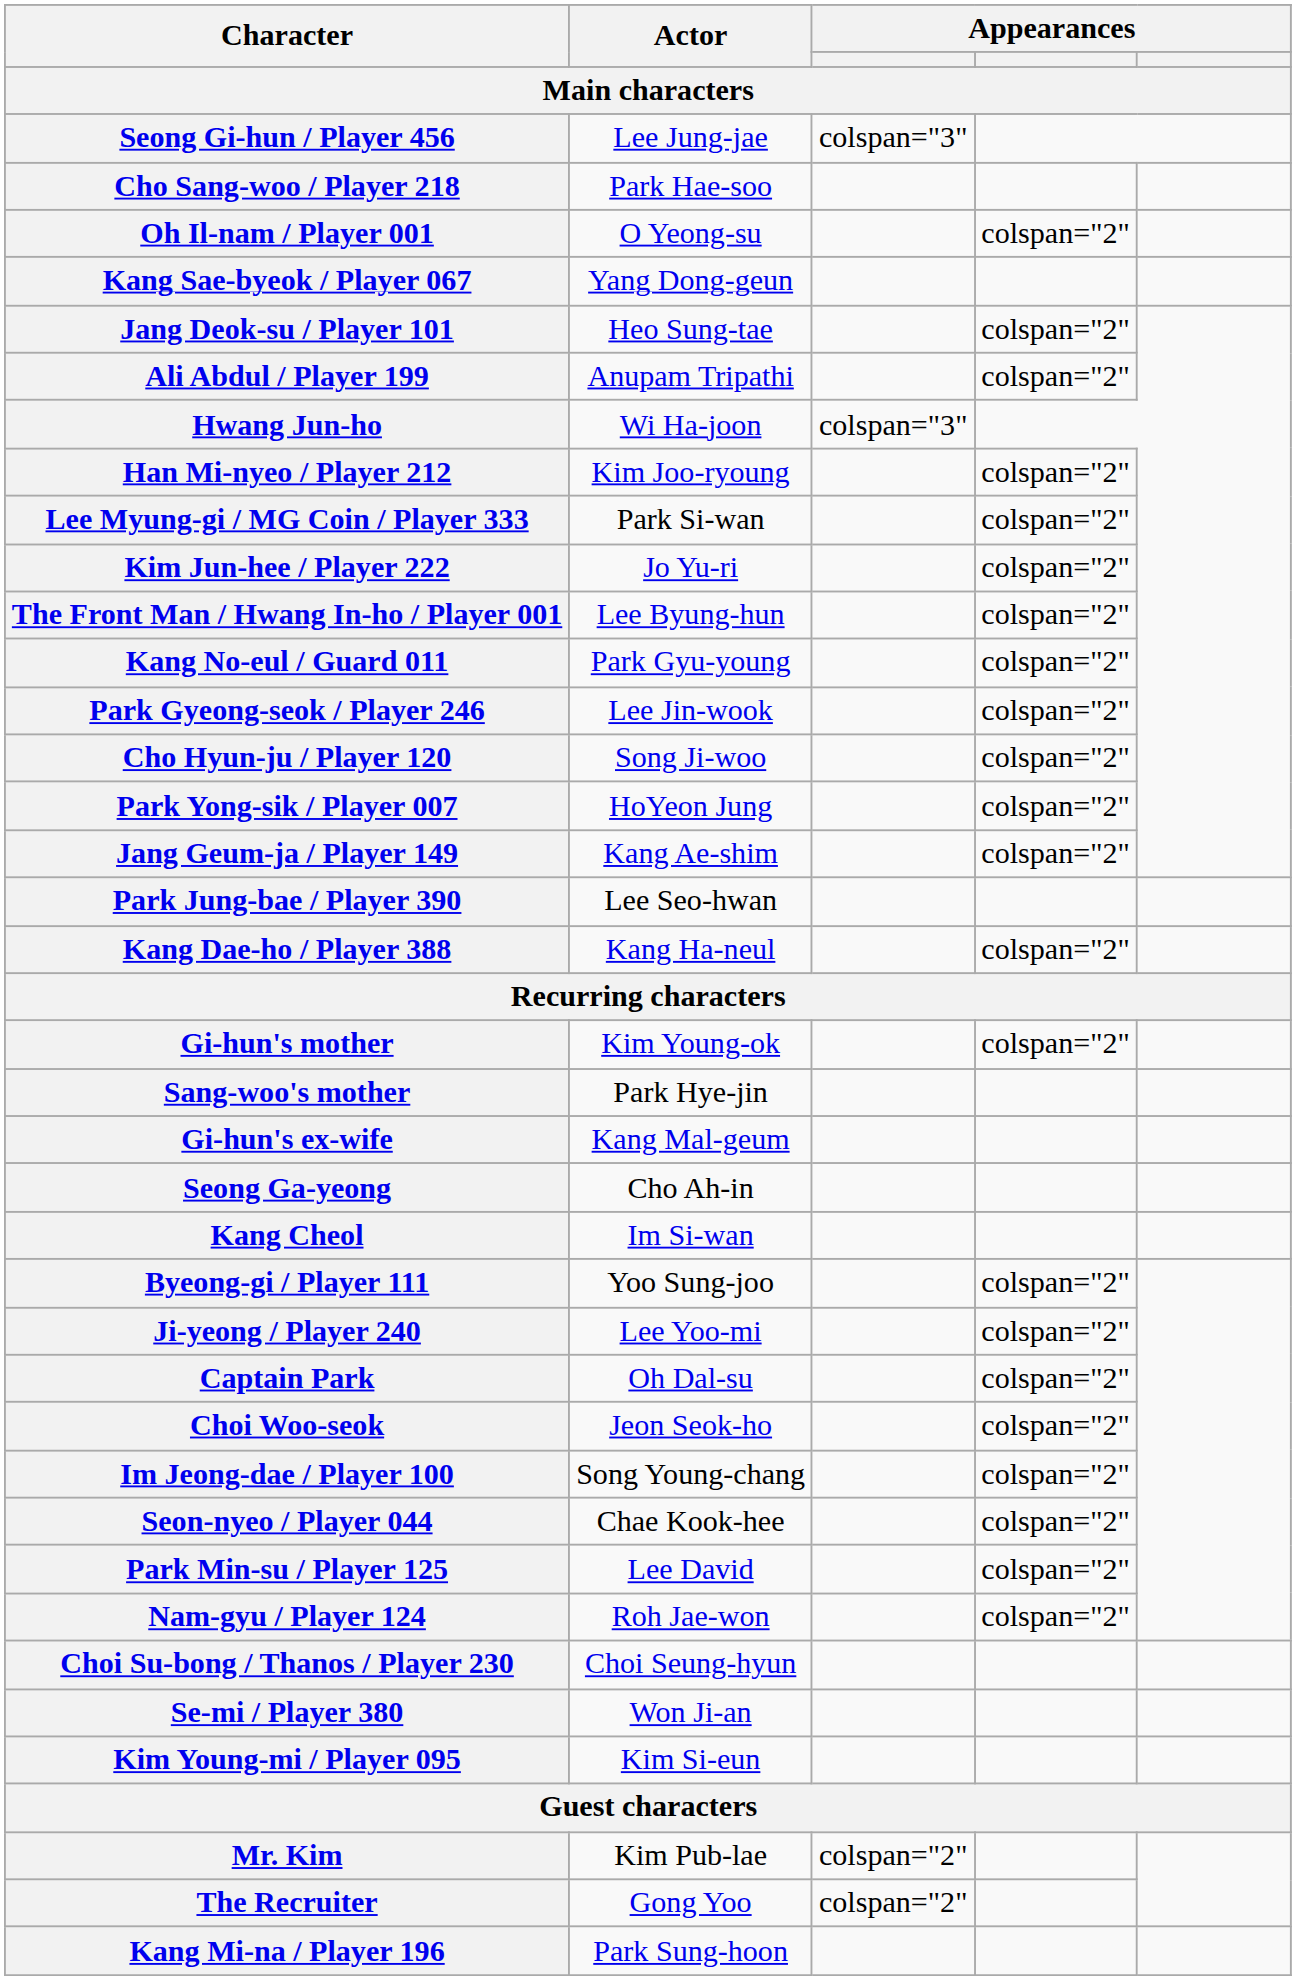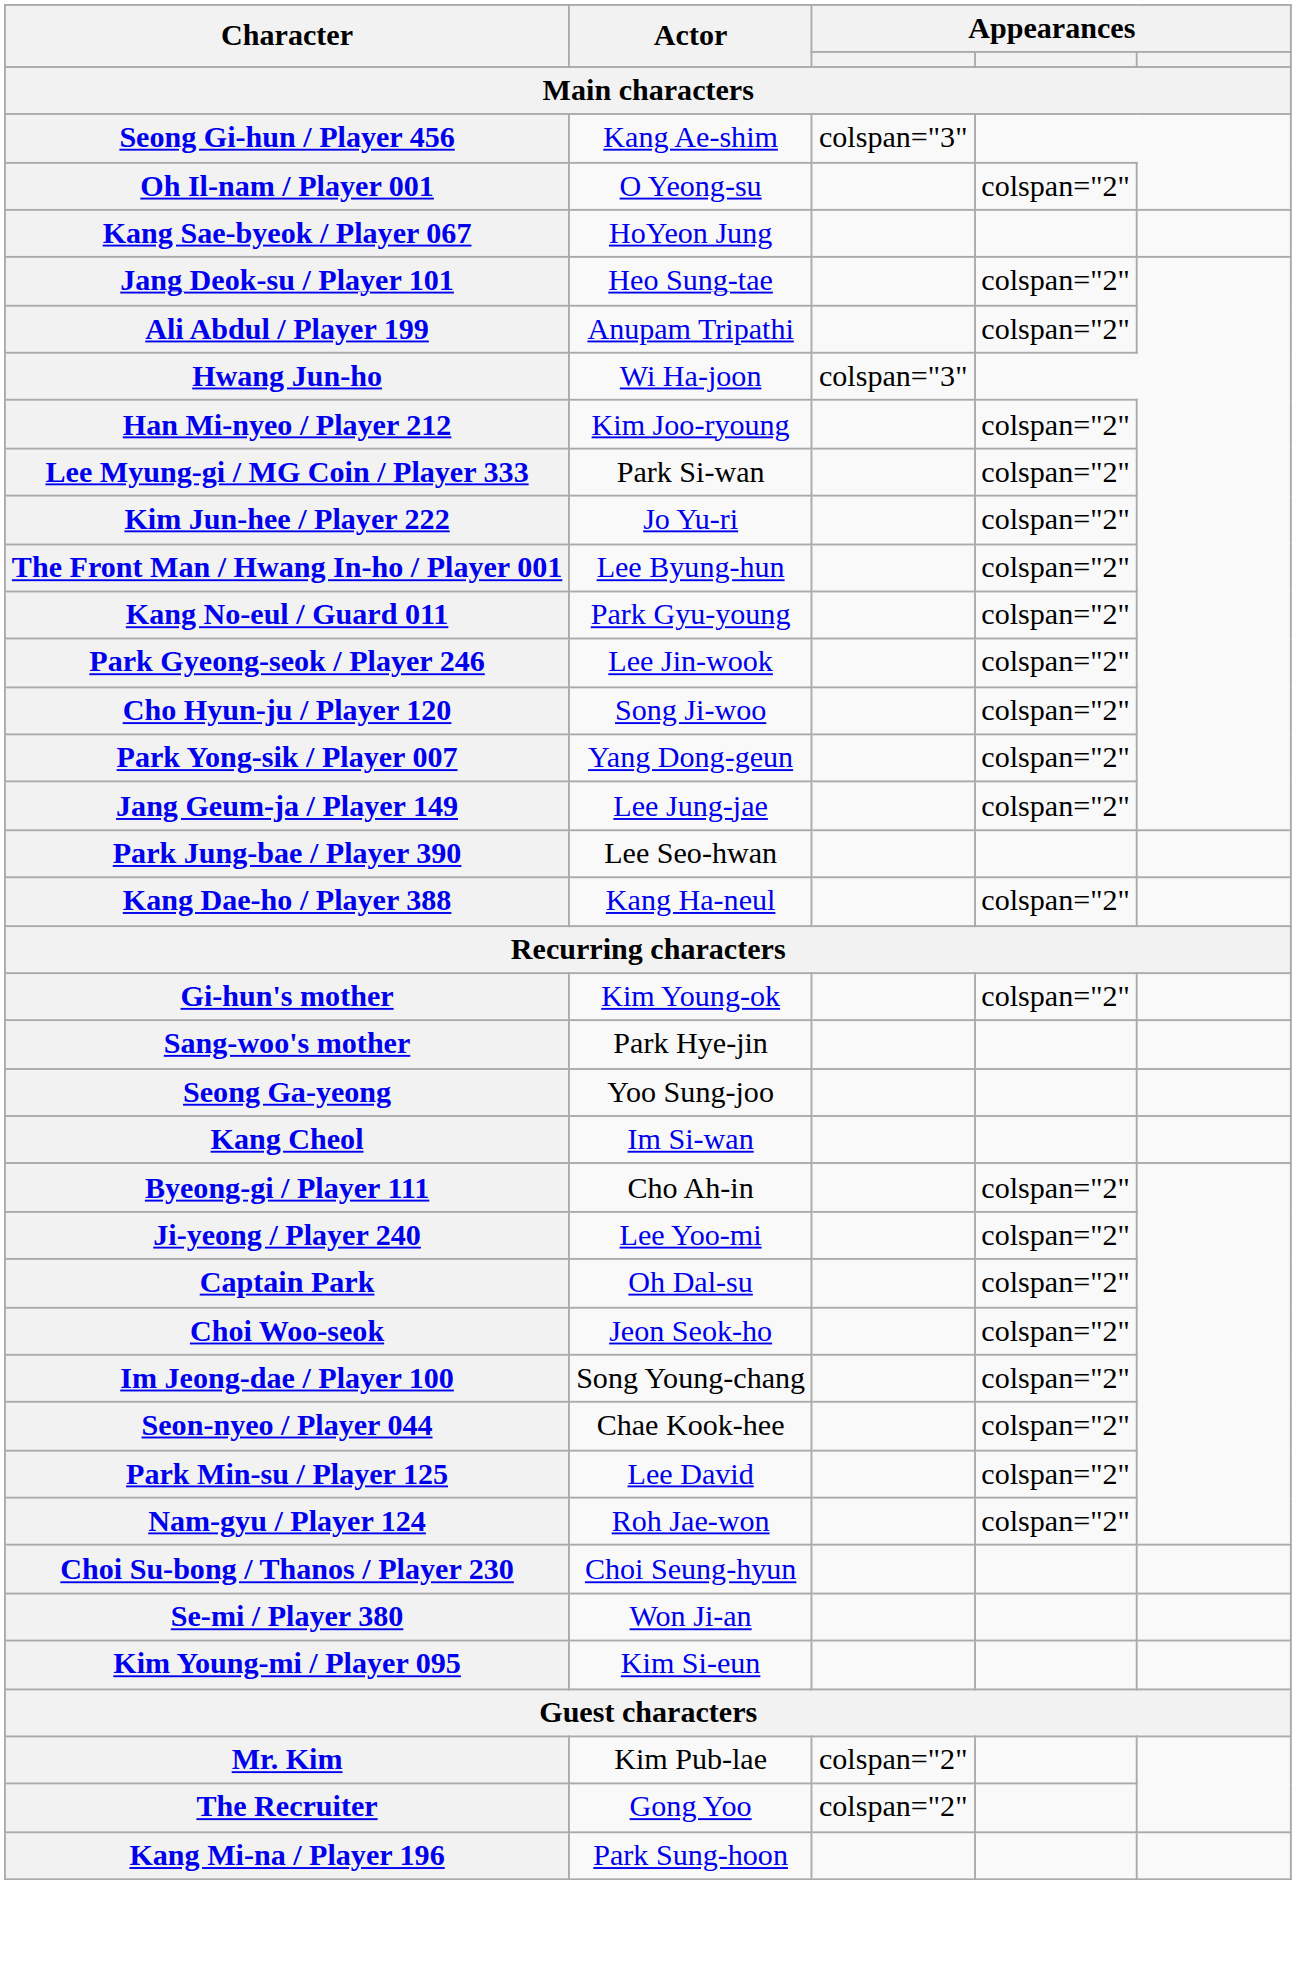Seong Gi-hun / Player 456 | Actor: Lee Jung-jae -> Kang Ae-shim
- row: Cho Sang-woo / Player 218 | Park Hae-soo
Kang Sae-byeok / Player 067 | Actor: Yang Dong-geun -> HoYeon Jung
Park Yong-sik / Player 007 | Actor: HoYeon Jung -> Yang Dong-geun
Jang Geum-ja / Player 149 | Actor: Kang Ae-shim -> Lee Jung-jae
- row: Gi-hun's ex-wife | Kang Mal-geum
Seong Ga-yeong | Actor: Cho Ah-in -> Yoo Sung-joo
Byeong-gi / Player 111 | Actor: Yoo Sung-joo -> Cho Ah-in
